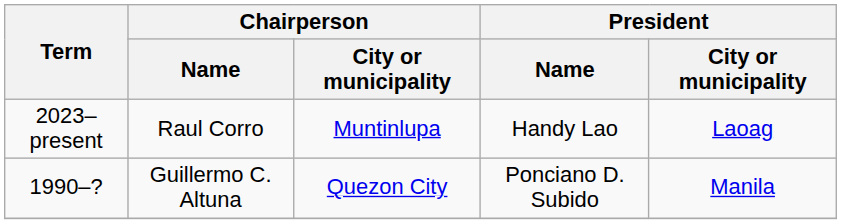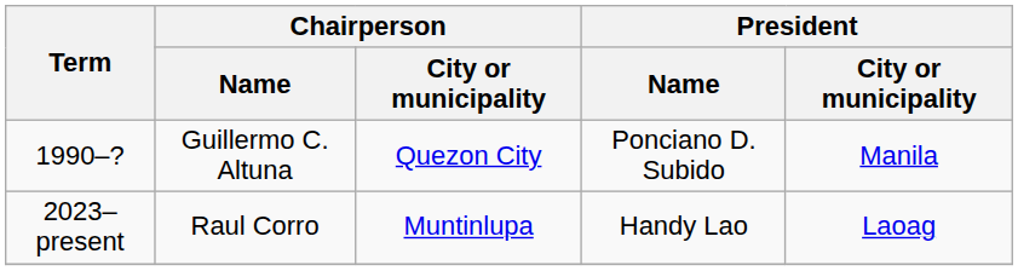rows swapped: 1990–? <-> 2023–present
